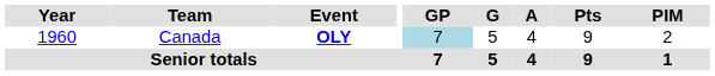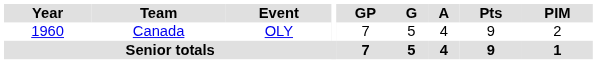Canada | Event: bold -> normal
Canada | GP: lightblue background -> no background
